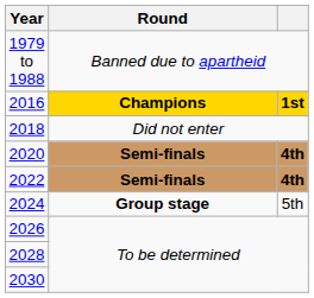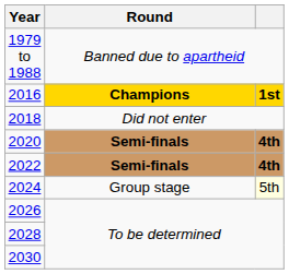2024 | Round: bold -> normal
2024 | column 3: no background -> lightyellow background
